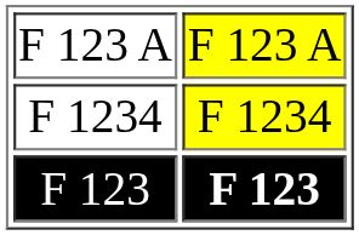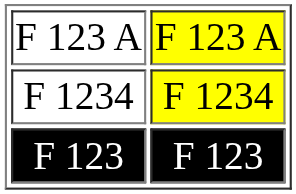row 3 | column 2: bold -> normal
